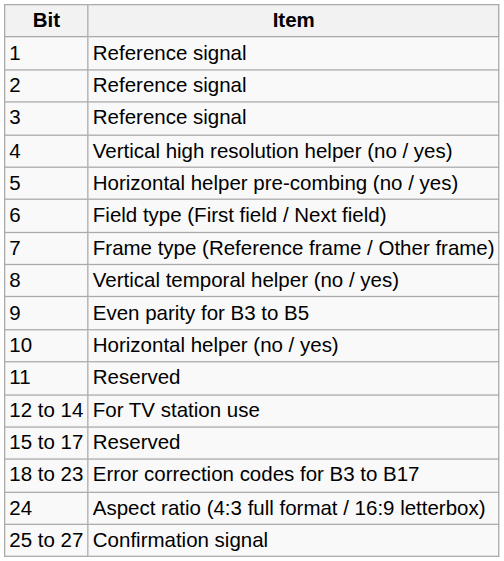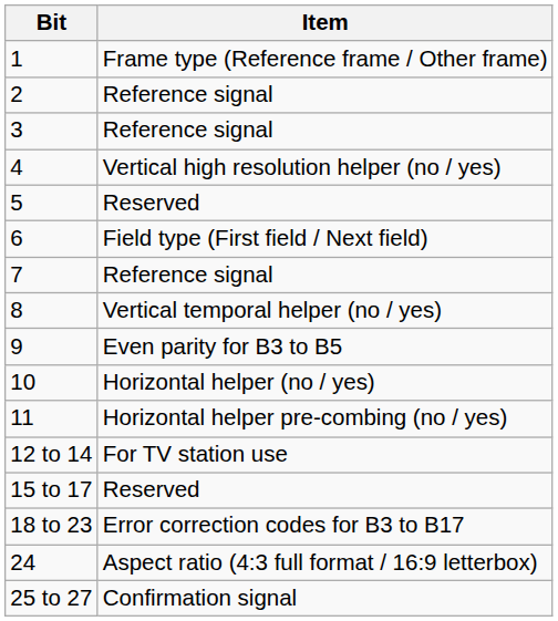1 | Item: Reference signal -> Frame type (Reference frame / Other frame)
5 | Item: Horizontal helper pre-combing (no / yes) -> Reserved
7 | Item: Frame type (Reference frame / Other frame) -> Reference signal
11 | Item: Reserved -> Horizontal helper pre-combing (no / yes)
